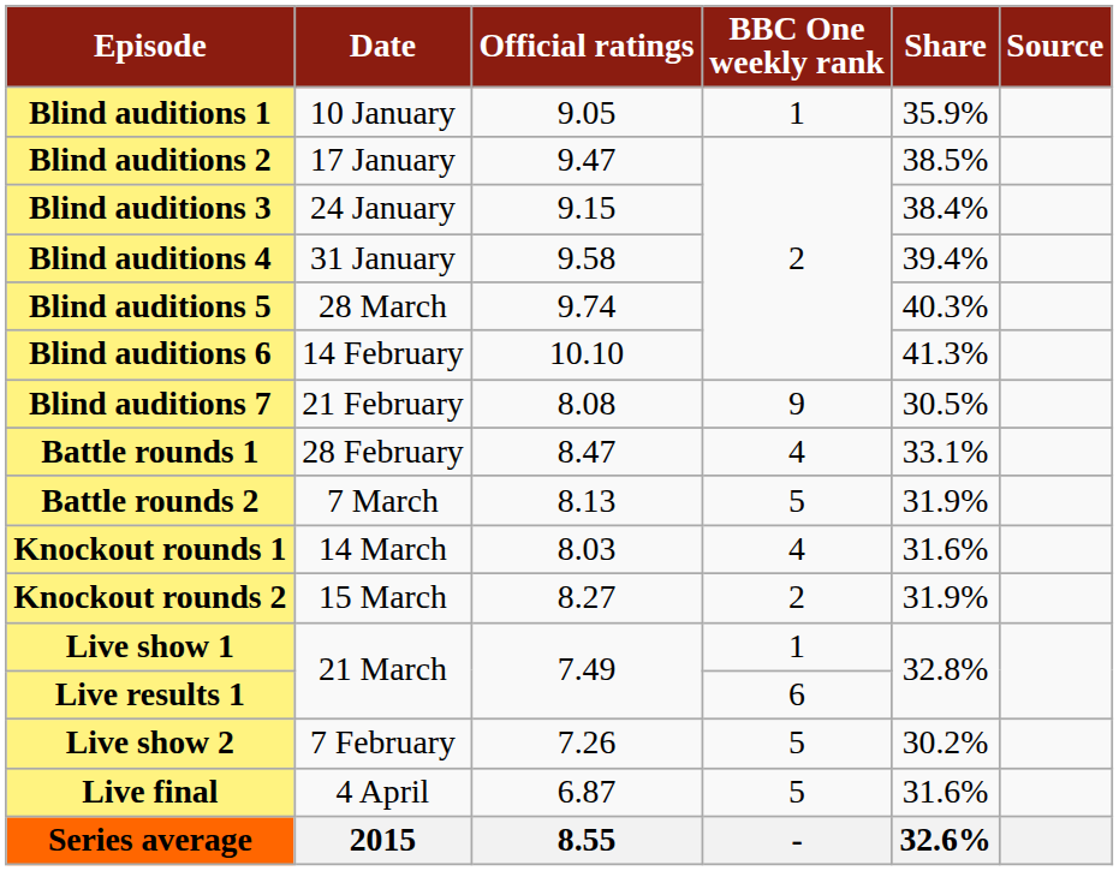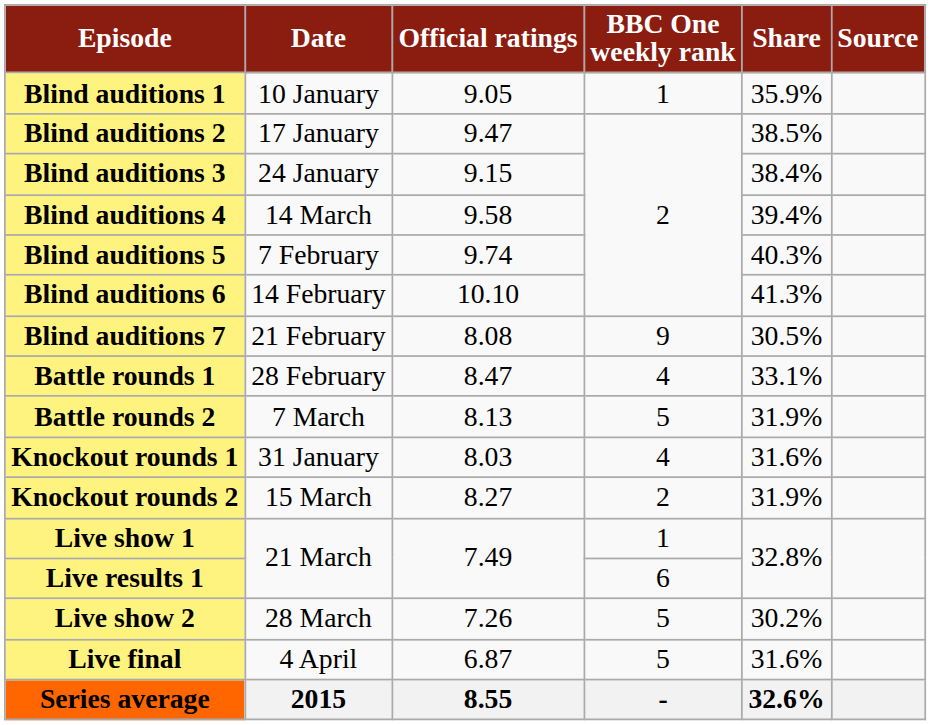Blind auditions 4 | Date: 31 January -> 14 March
Blind auditions 5 | Date: 28 March -> 7 February
Knockout rounds 1 | Date: 14 March -> 31 January
Live show 2 | Date: 7 February -> 28 March
